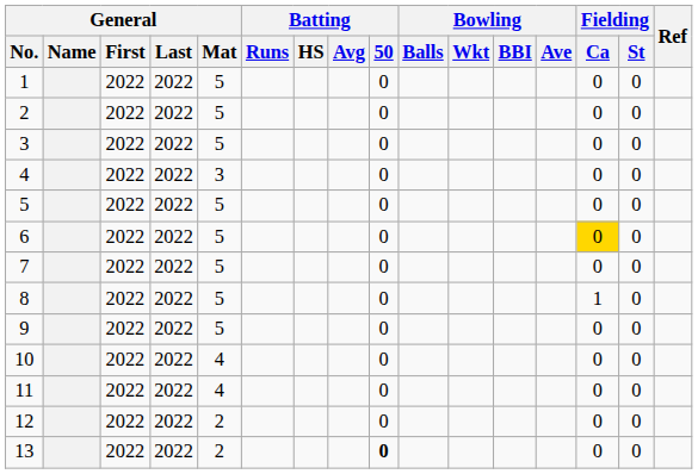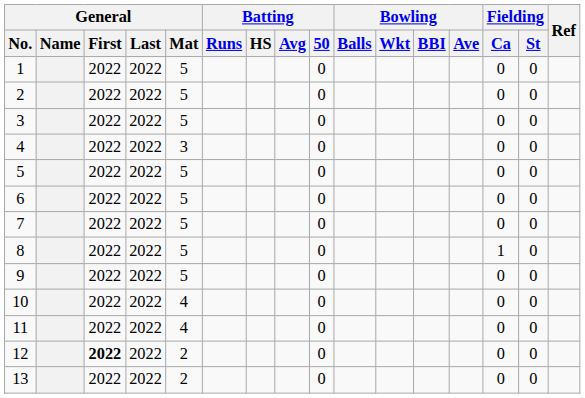6 | Fielding / Ca: gold background -> no background
12 | General / First: normal -> bold
13 | Batting / 50: bold -> normal
